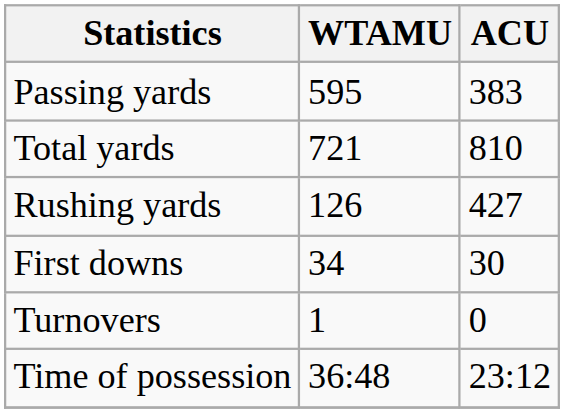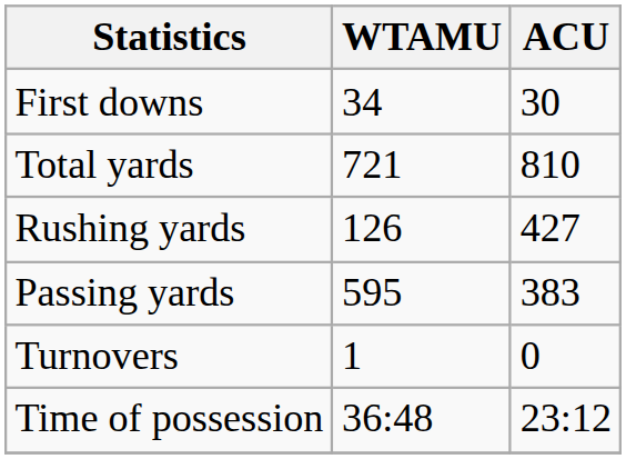rows swapped: First downs <-> Passing yards
